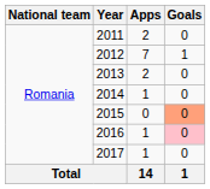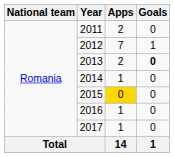2013 | Goals: normal -> bold
2015 | Apps: no background -> gold background
2015 | Goals: lightsalmon background -> no background
2016 | Goals: pink background -> no background
